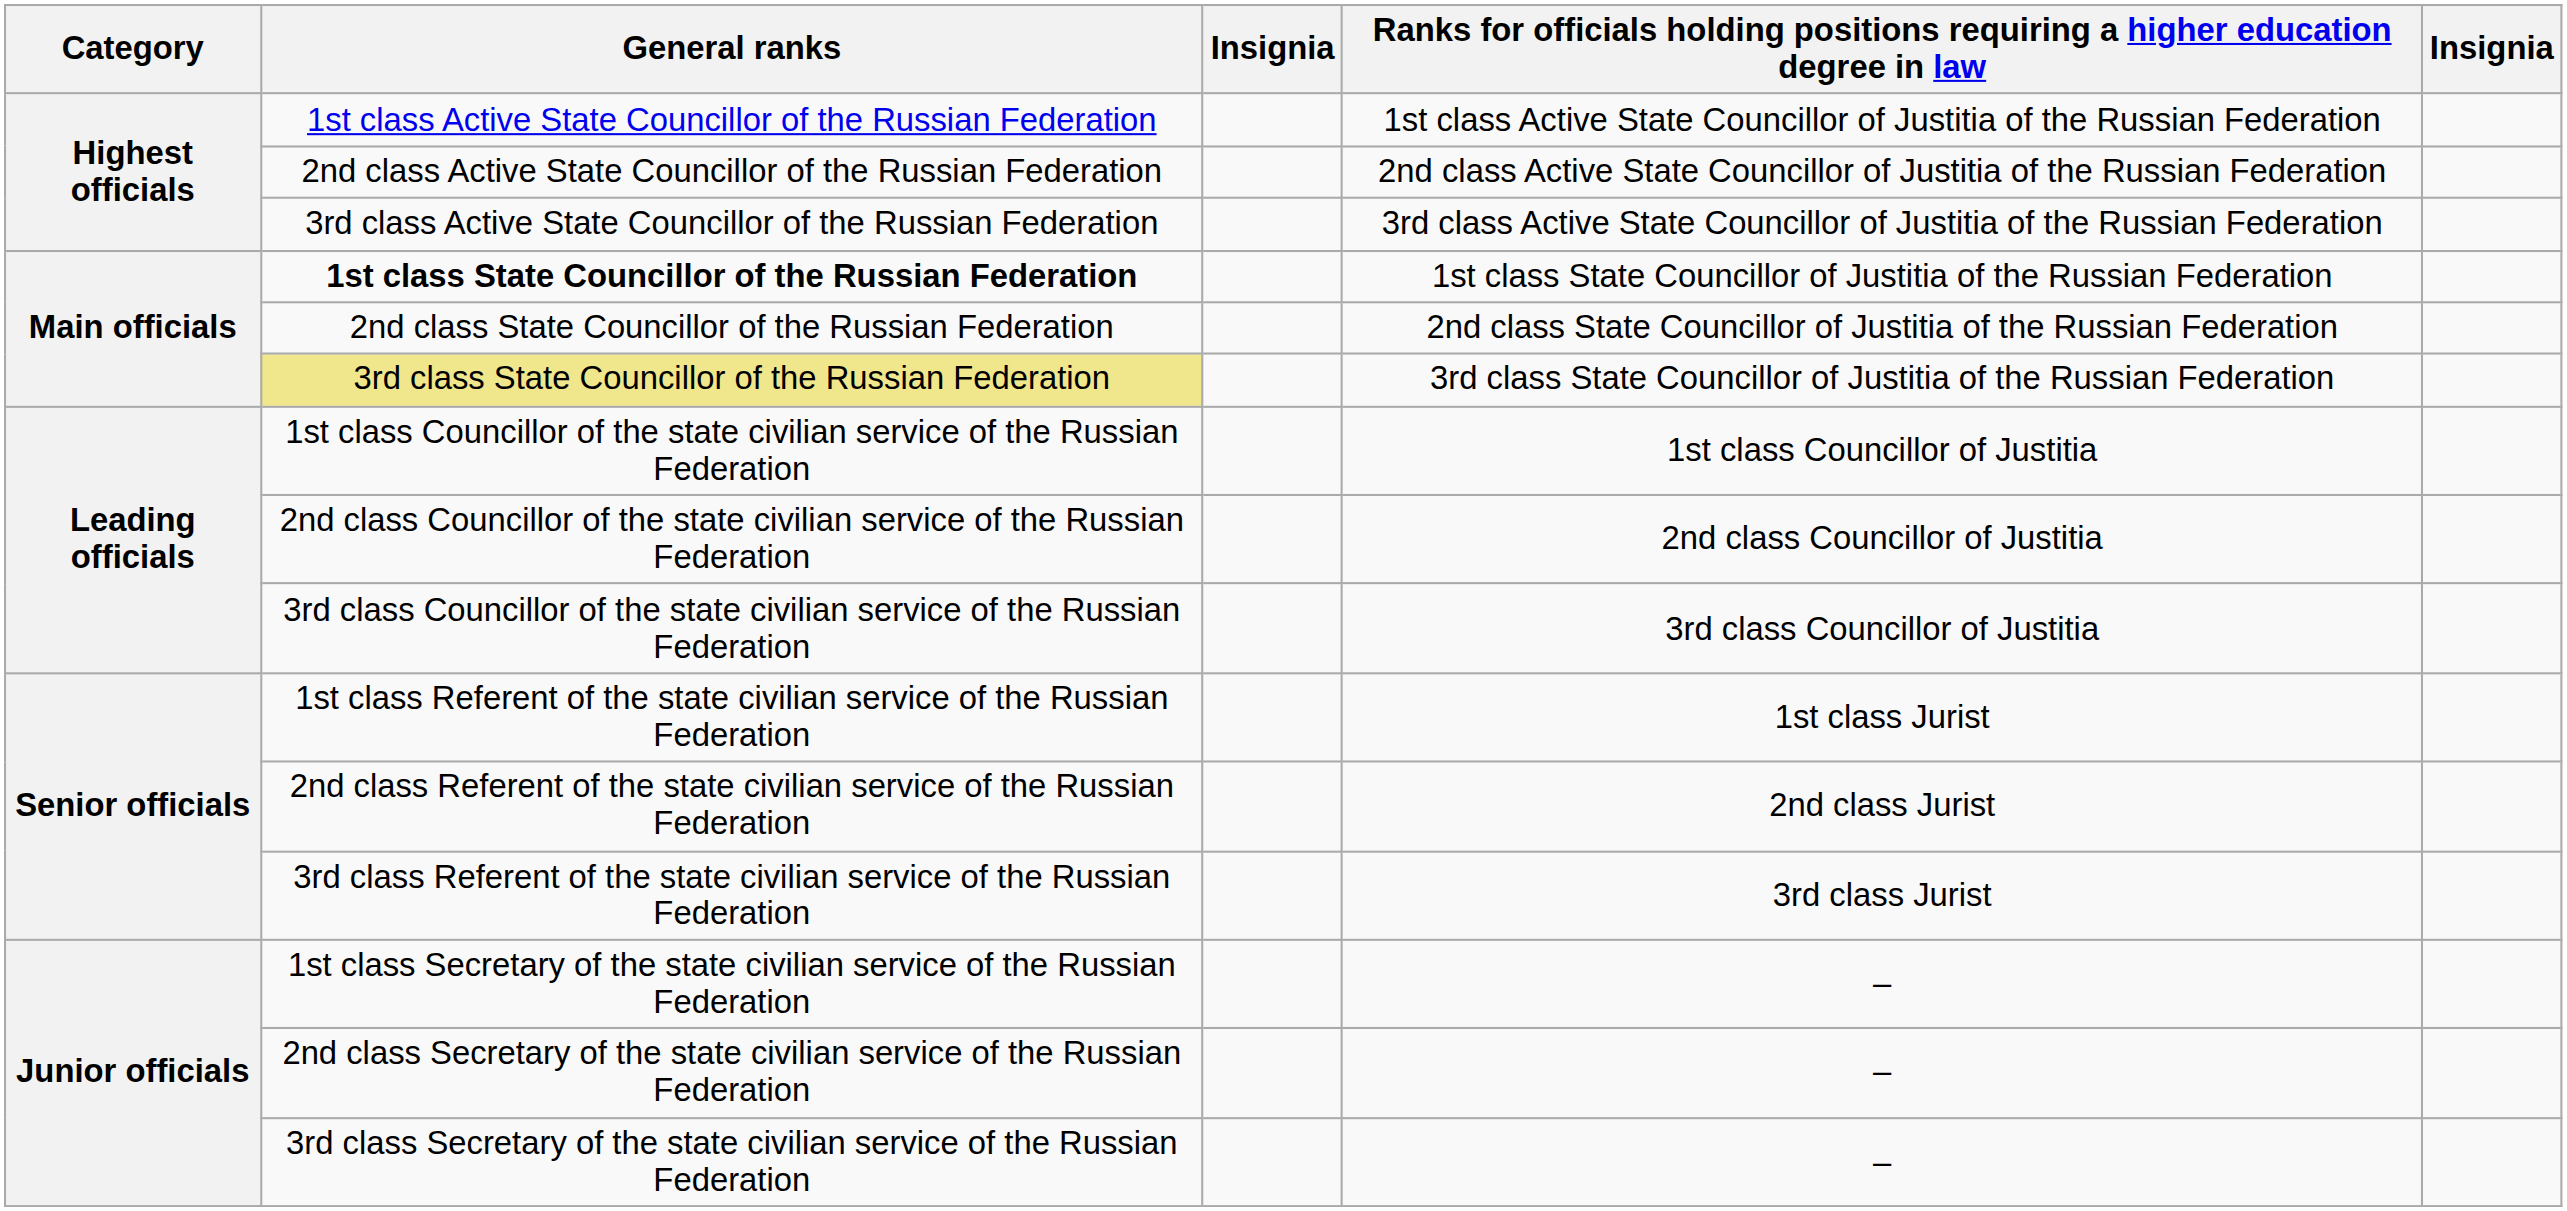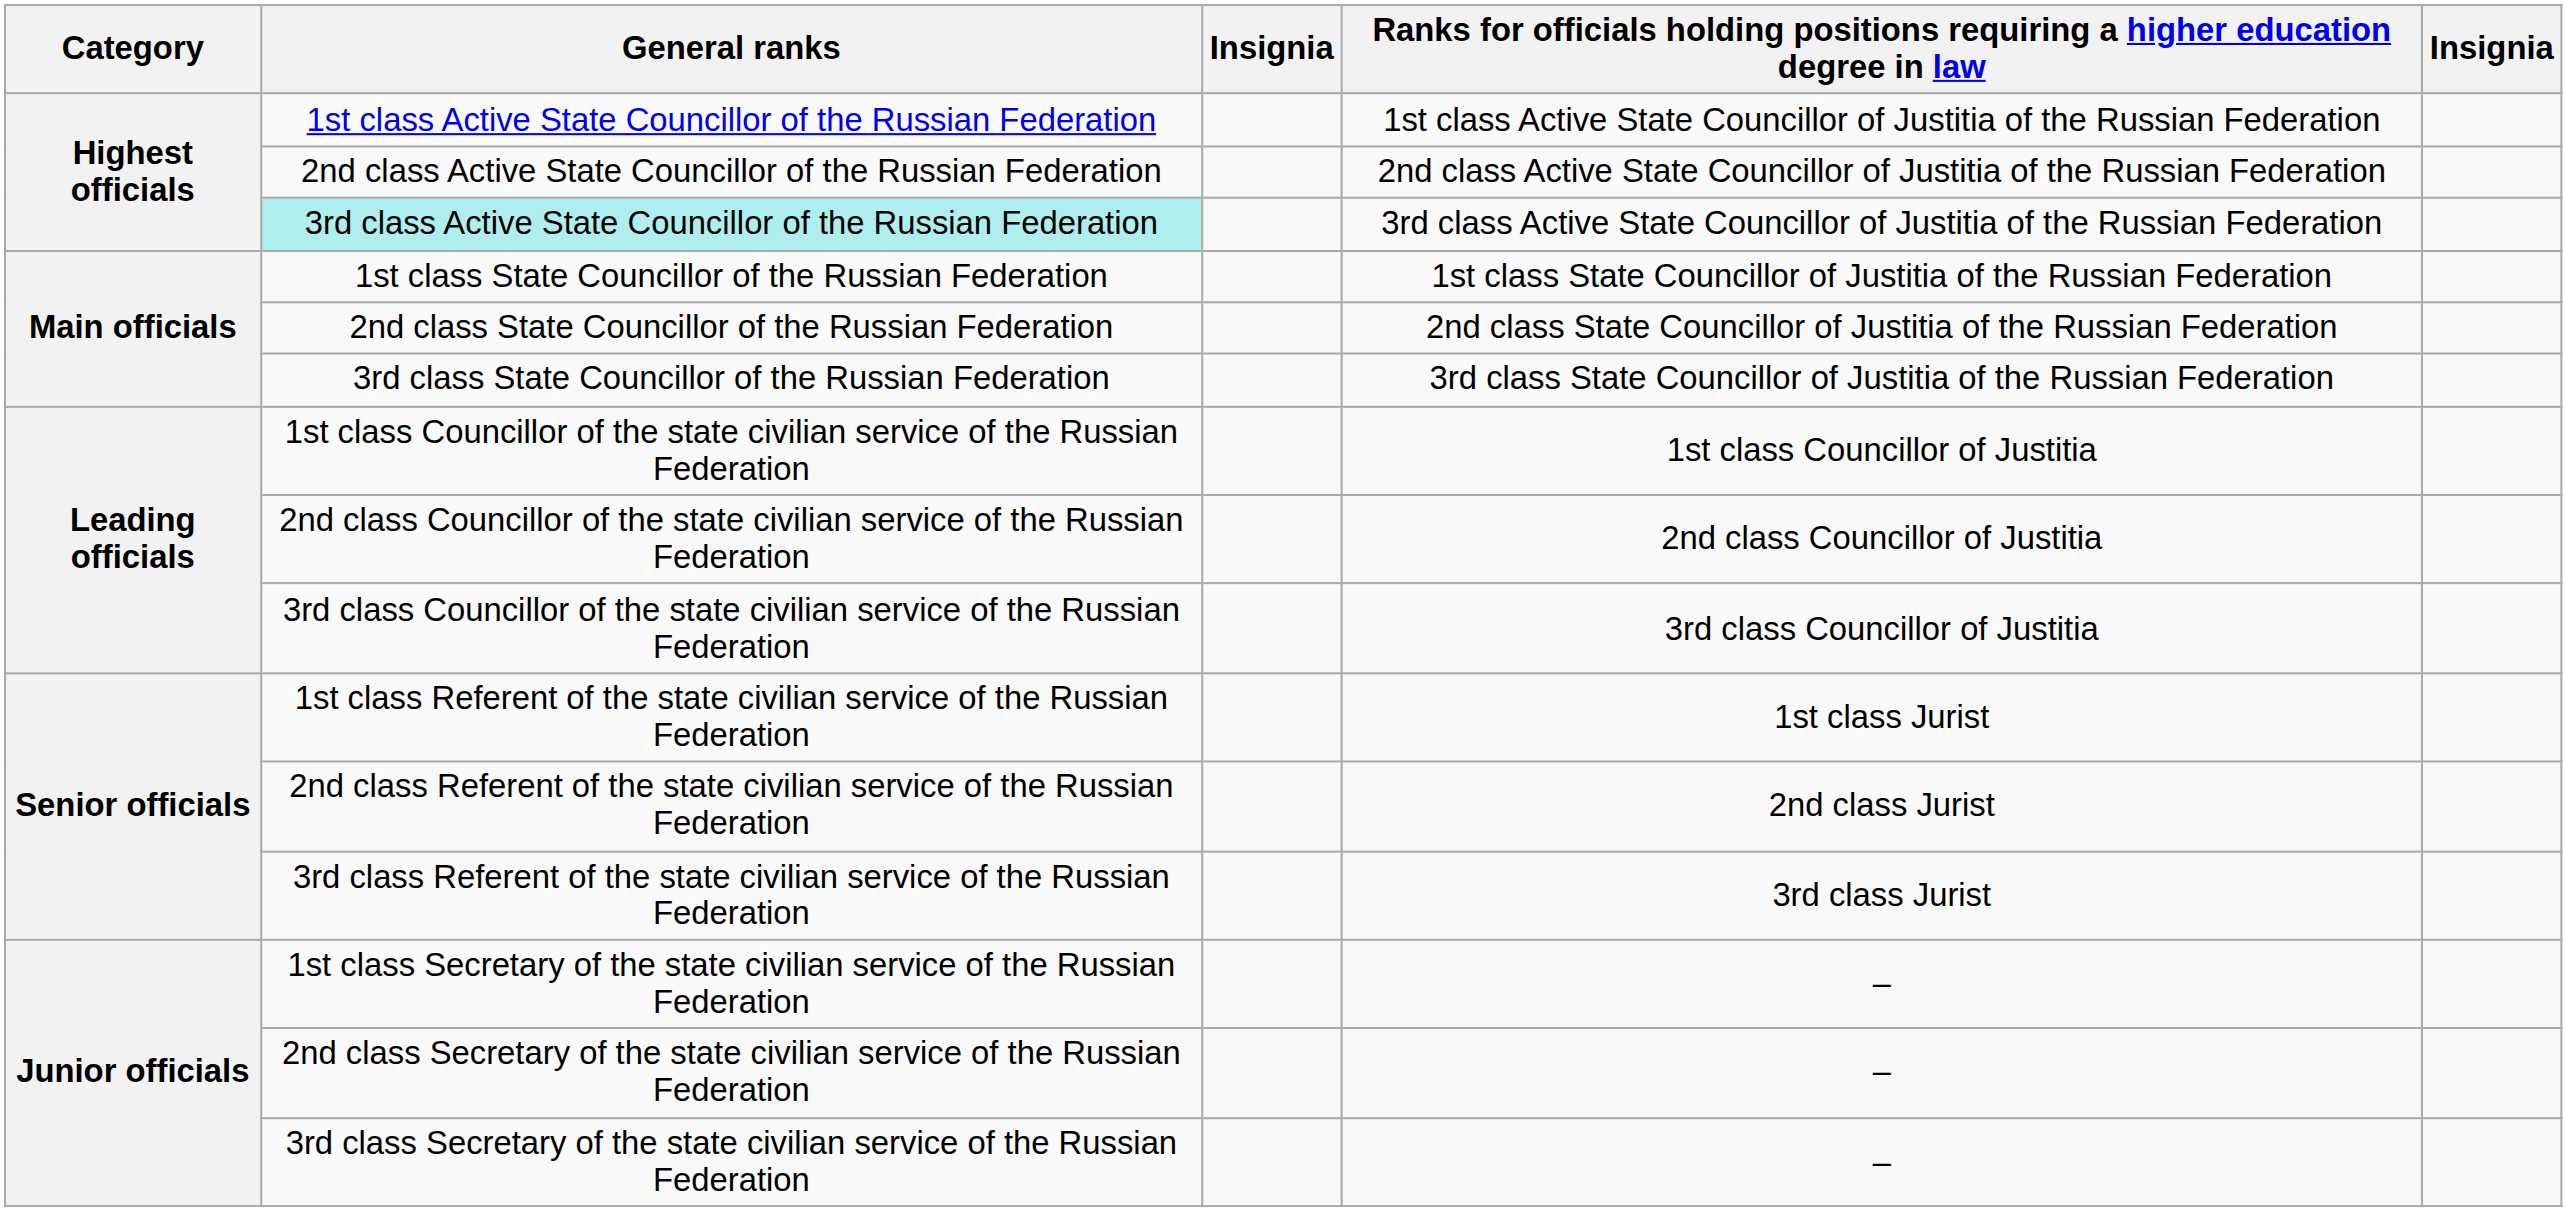3rd class Active State Councillor of the Russian Federation | General ranks: no background -> paleturquoise background
1st class State Councillor of the Russian Federation | General ranks: bold -> normal
3rd class State Councillor of the Russian Federation | General ranks: khaki background -> no background
